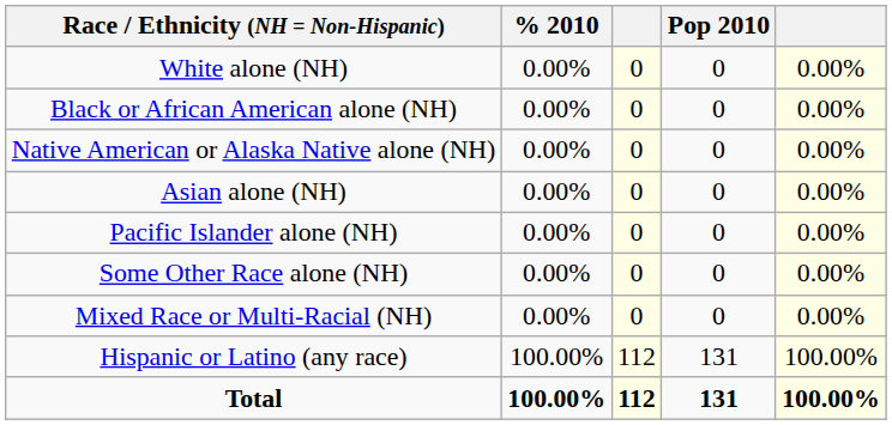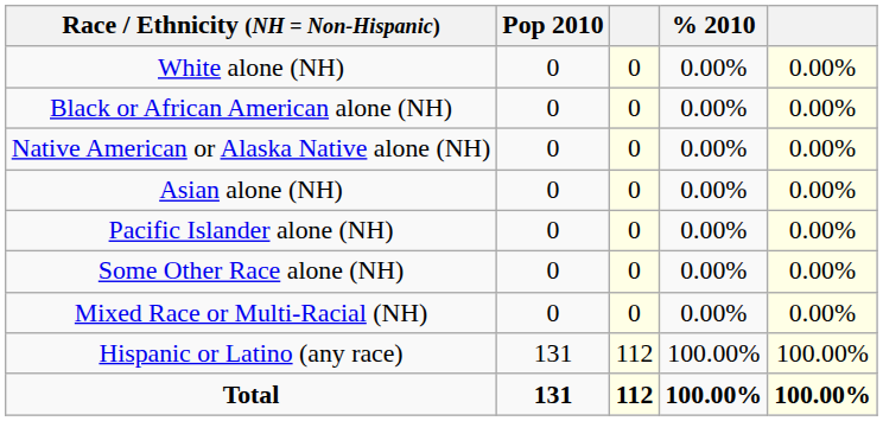columns swapped: Pop 2010 <-> % 2010
